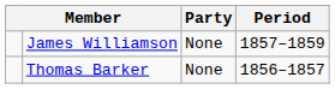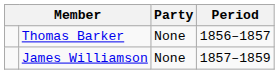rows swapped: Thomas Barker <-> James Williamson
